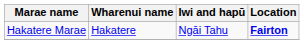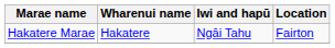Hakatere Marae | Location: bold -> normal
